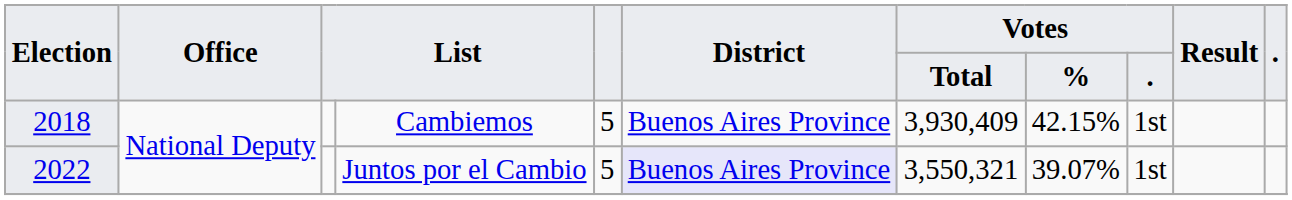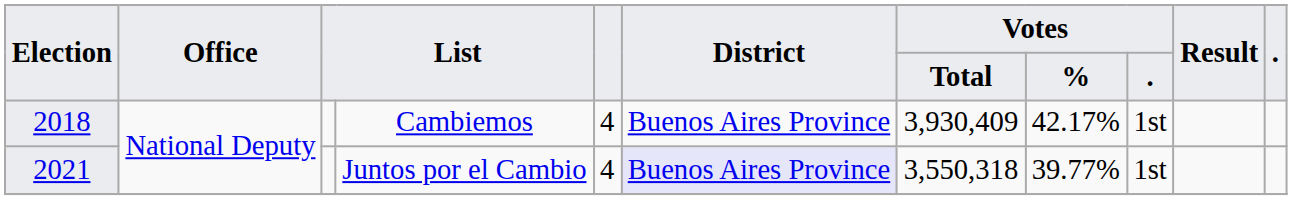Cambiemos | column 5: 5 -> 4
Cambiemos | Votes / %: 42.15% -> 42.17%
Juntos por el Cambio | Election: 2022 -> 2021
Juntos por el Cambio | column 5: 5 -> 4
Juntos por el Cambio | Votes / Total: 3,550,321 -> 3,550,318
Juntos por el Cambio | Votes / %: 39.07% -> 39.77%
